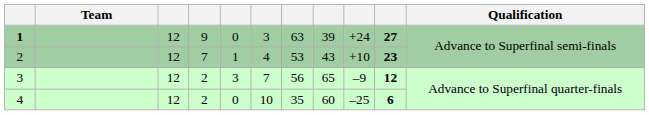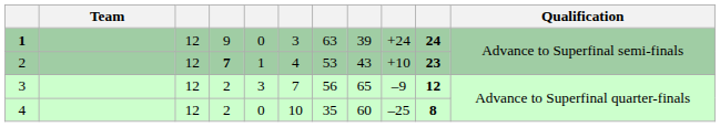row 2 | column 10: 27 -> 24
row 3 | column 4: normal -> bold
row 5 | column 10: 6 -> 8
